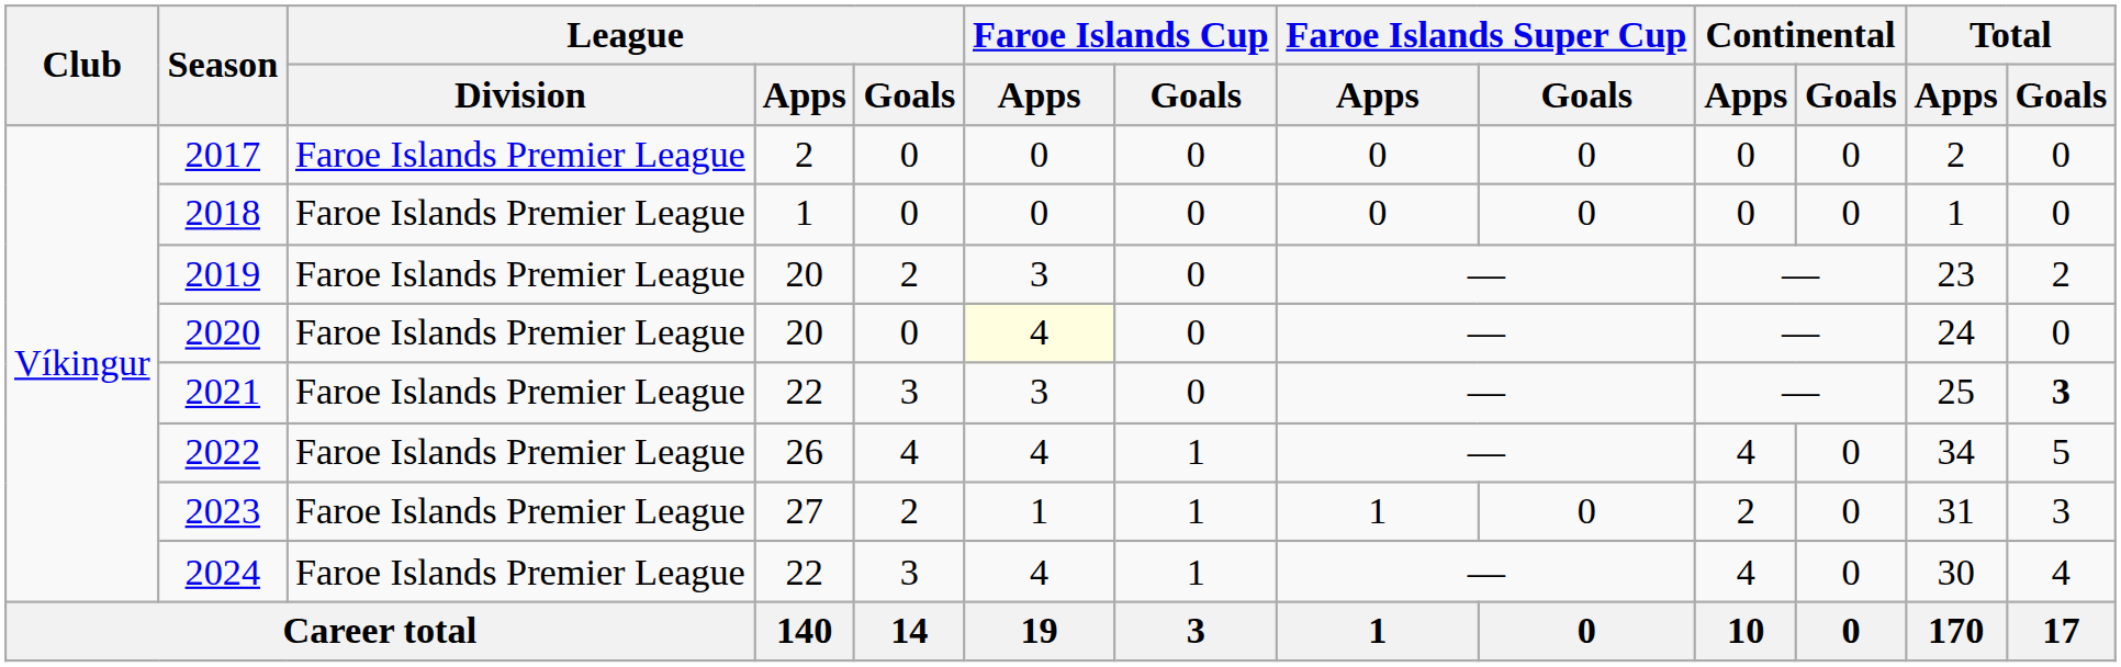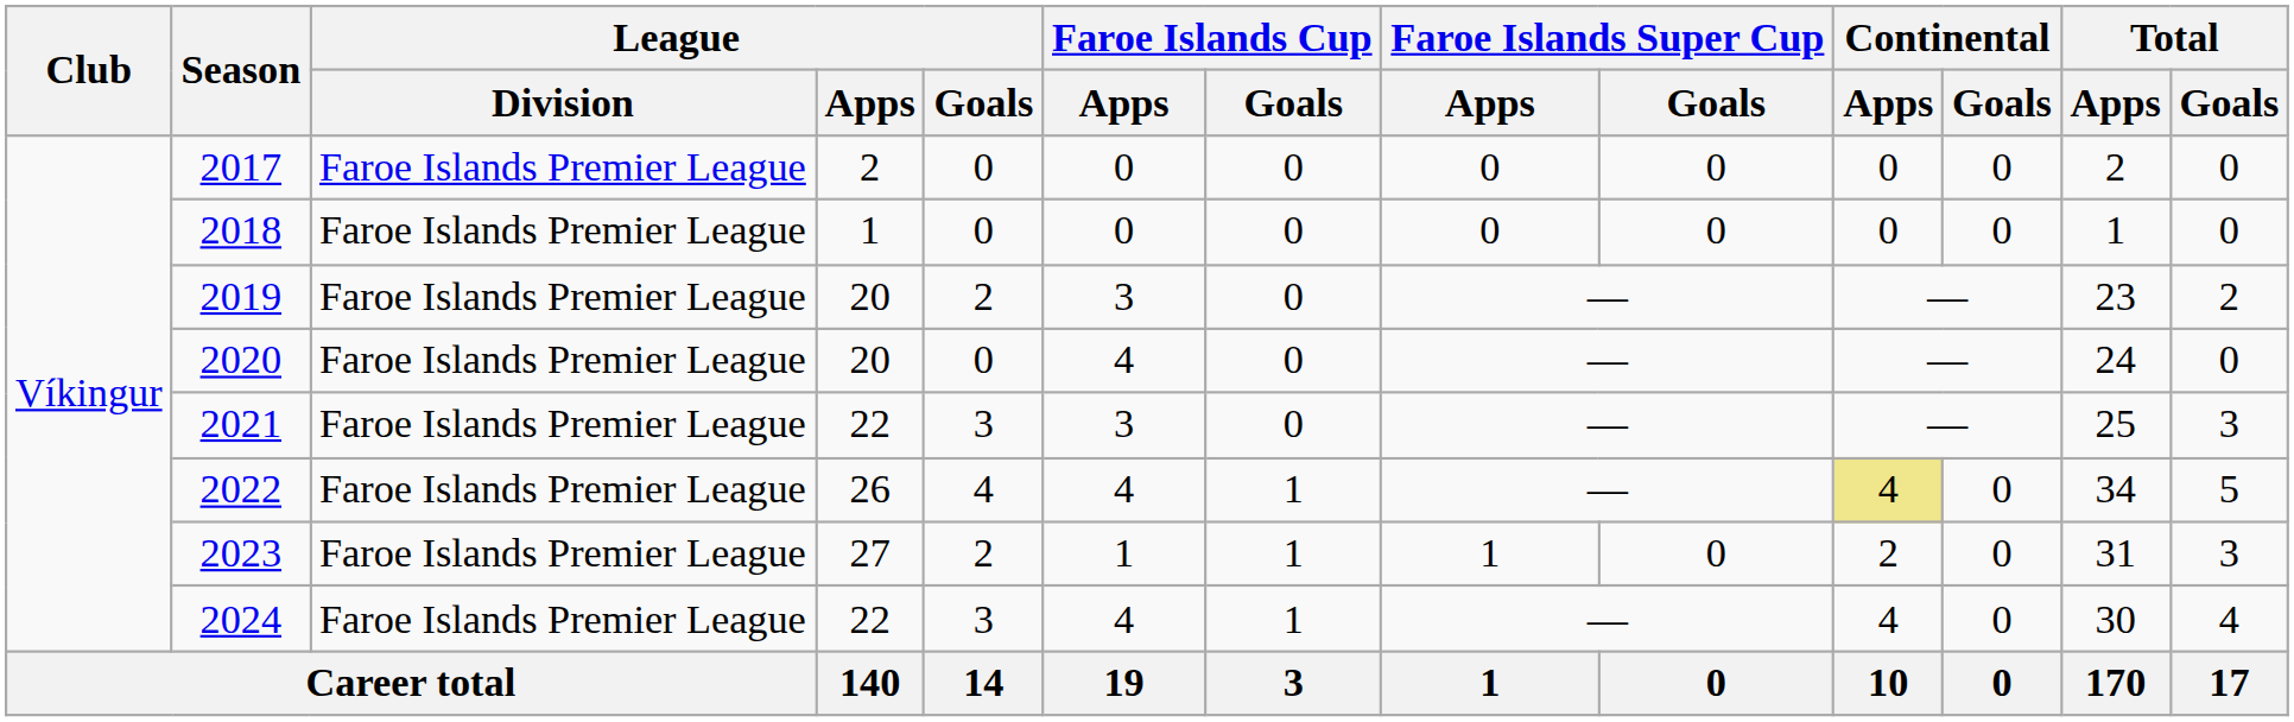2020 | Faroe Islands Cup / Apps: lightyellow background -> no background
2021 | Total / Goals: bold -> normal
2022 | Continental / Apps: no background -> khaki background
